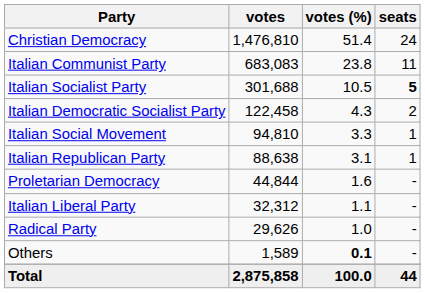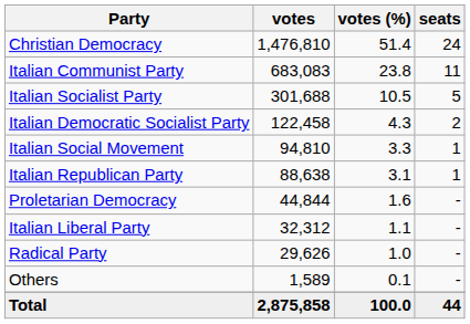Italian Socialist Party | seats: bold -> normal
Others | votes (%): bold -> normal
